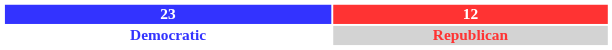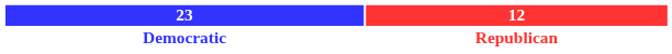Democratic | column 2: lightgrey background -> no background
